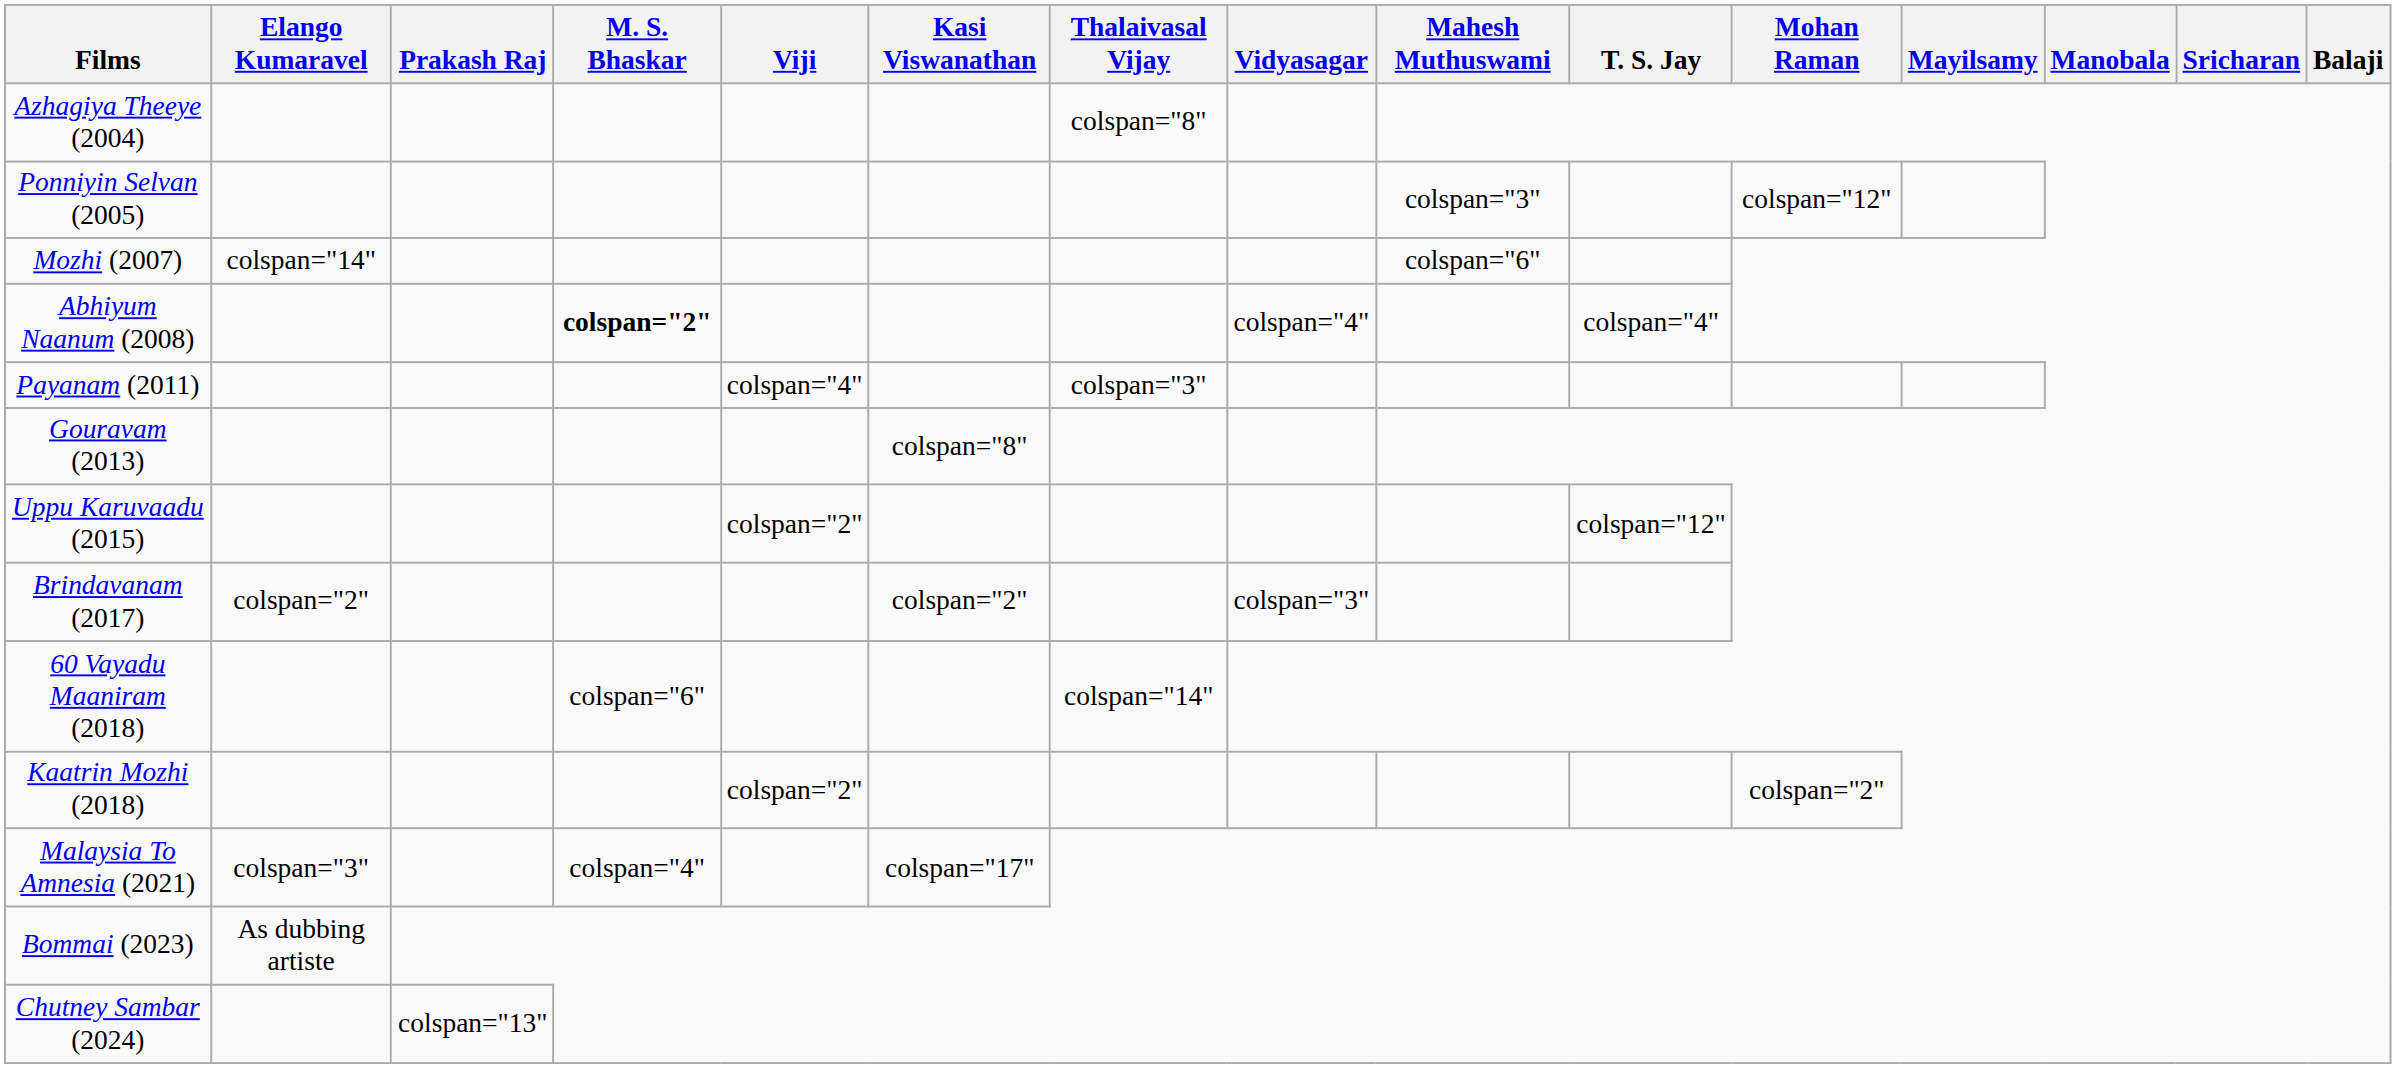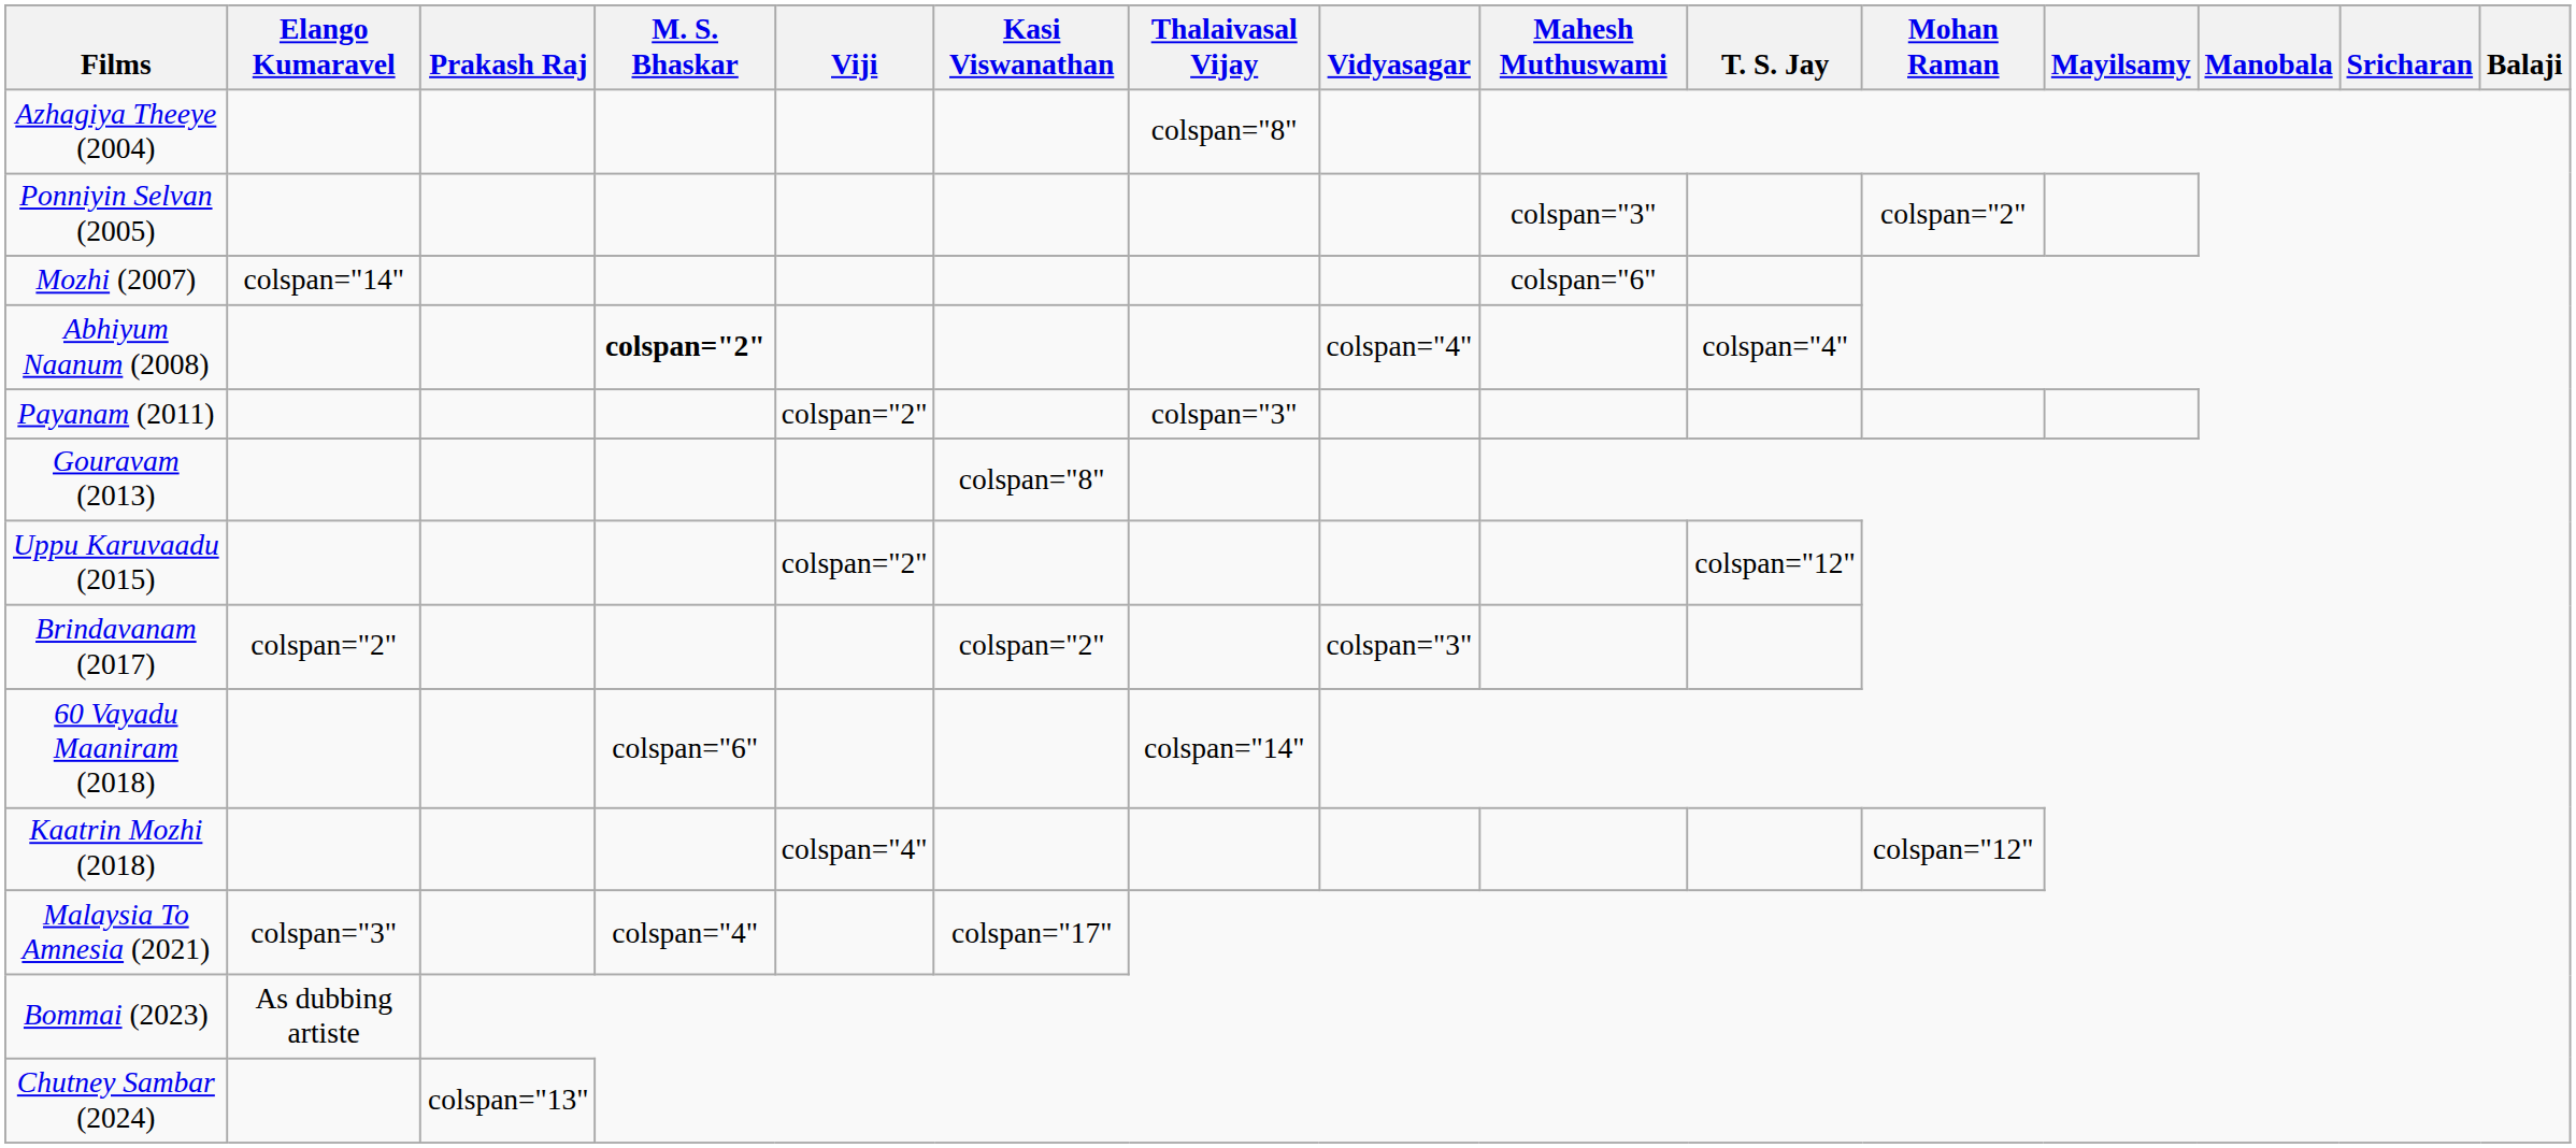Ponniyin Selvan (2005) | Mohan Raman: colspan="12" -> colspan="2"
Payanam (2011) | Viji: colspan="4" -> colspan="2"
Kaatrin Mozhi (2018) | Viji: colspan="2" -> colspan="4"
Kaatrin Mozhi (2018) | Mohan Raman: colspan="2" -> colspan="12"
